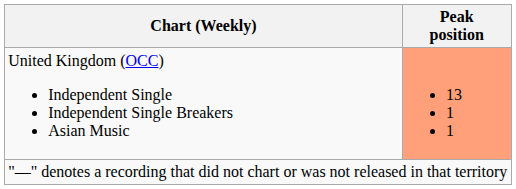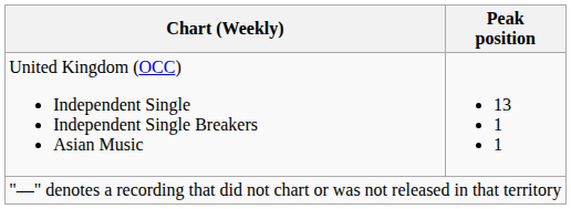row 2 | Peak position: lightsalmon background -> no background
